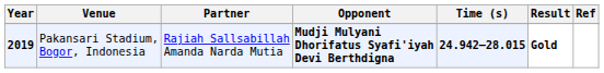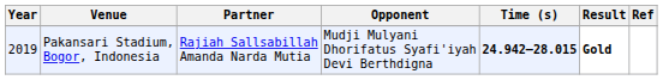Pakansari Stadium, Bogor, Indonesia | Year: bold -> normal
Pakansari Stadium, Bogor, Indonesia | Opponent: bold -> normal
